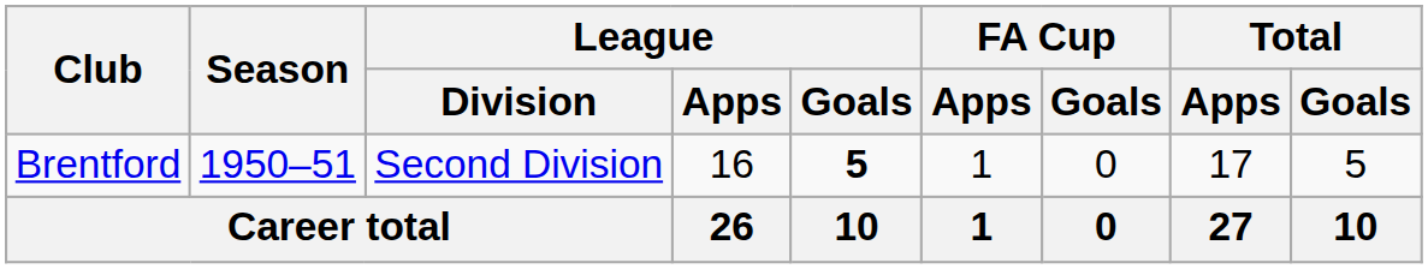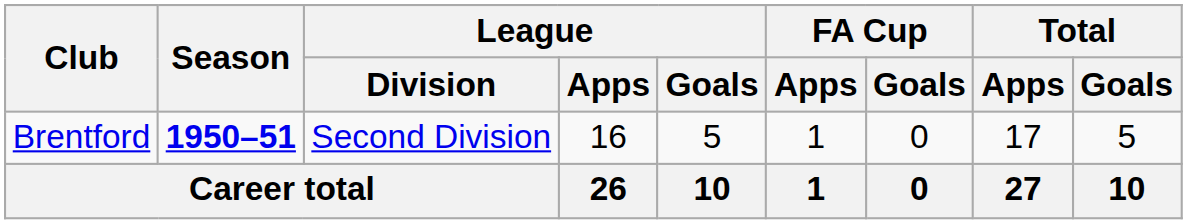Brentford | Season: normal -> bold
Brentford | League / Goals: bold -> normal
